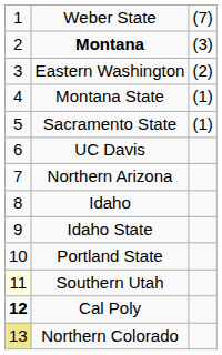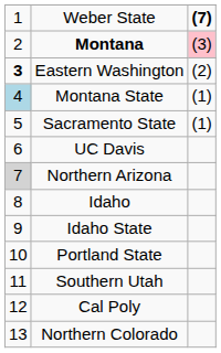Weber State | column 3: normal -> bold
Montana | column 3: no background -> pink background
Eastern Washington | column 1: normal -> bold
Montana State | column 1: no background -> lightblue background
Northern Arizona | column 1: no background -> lightgrey background
Southern Utah | column 1: lightyellow background -> no background
Cal Poly | column 1: bold -> normal
Northern Colorado | column 1: khaki background -> no background
